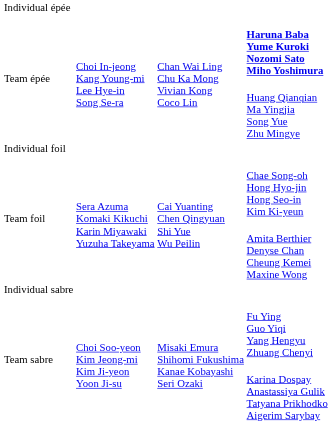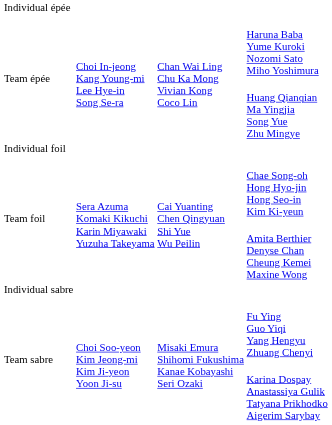Haruna Baba Yume Kuroki Nozomi Sato Miho Yoshimura | column 4: bold -> normal
